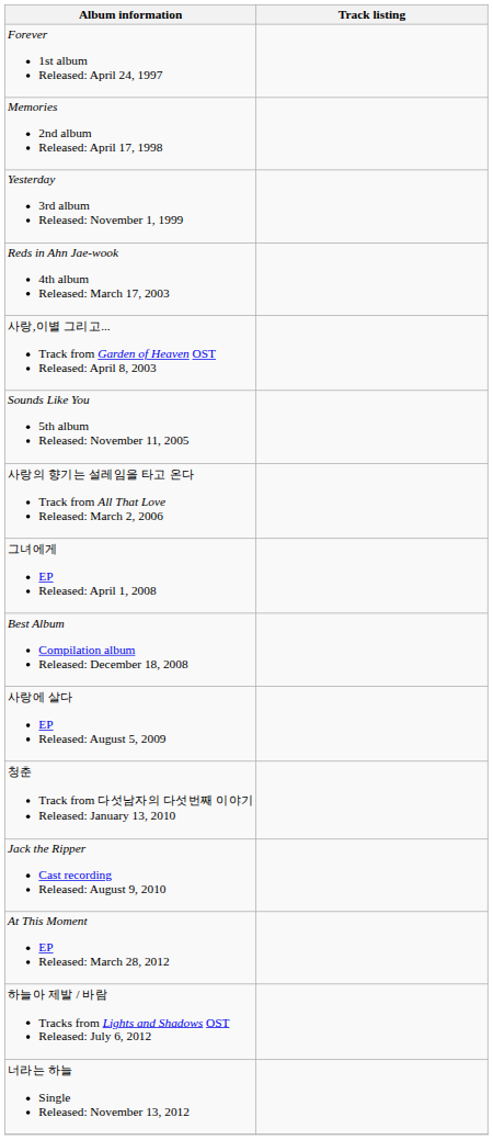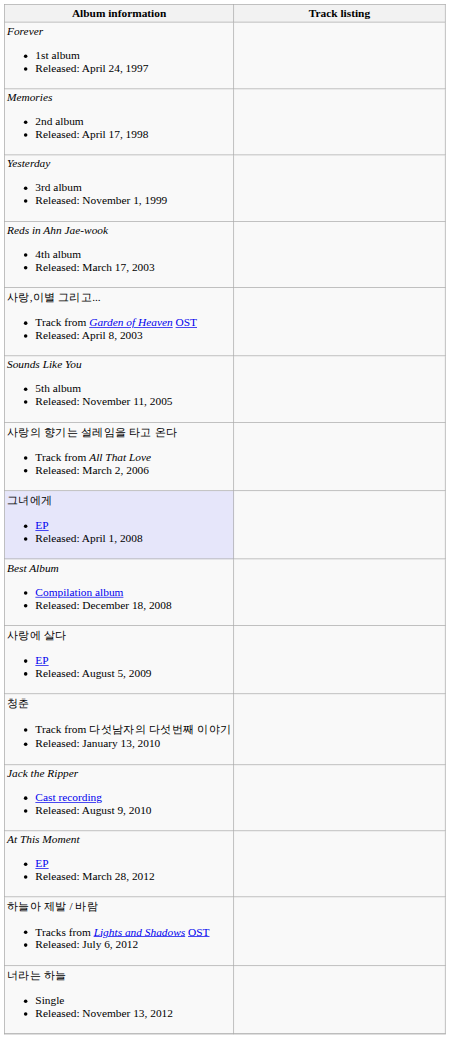그녀에게 EP Released: April 1, 2008 | Album information: no background -> lavender background
